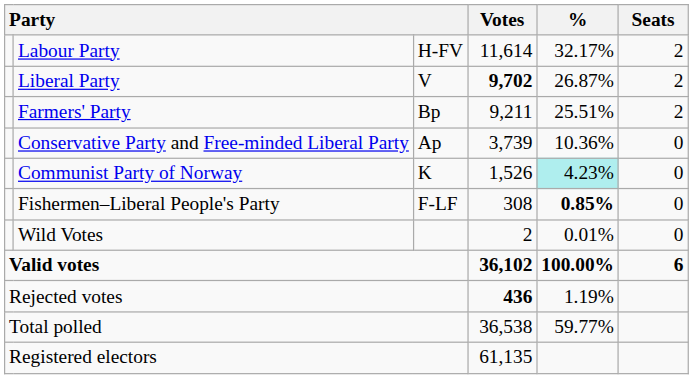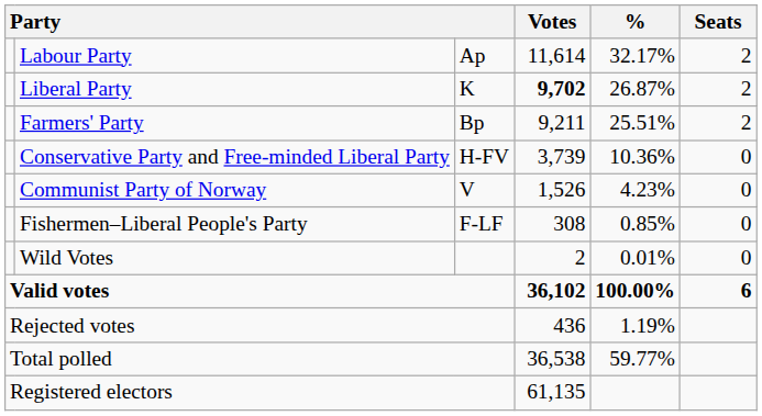Labour Party | column 3: H-FV -> Ap
Liberal Party | column 3: V -> K
Conservative Party and Free-minded Liberal Party | column 3: Ap -> H-FV
Communist Party of Norway | column 3: K -> V
Communist Party of Norway | %: paleturquoise background -> no background
Fishermen–Liberal People's Party | %: bold -> normal
Rejected votes | Votes: bold -> normal
